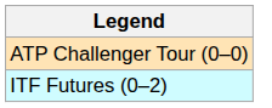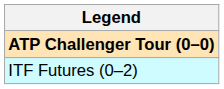row 2 | column 1: normal -> bold
